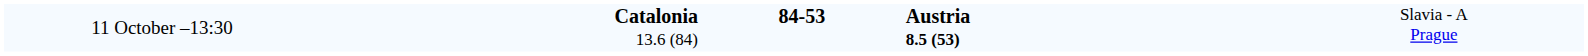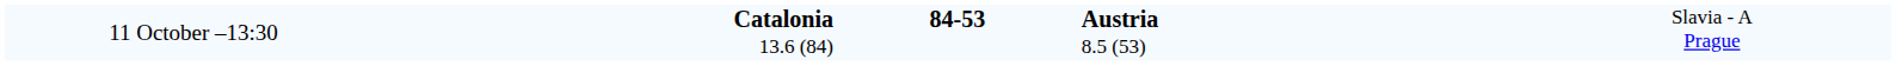13.6 (84) | column 4: bold -> normal
